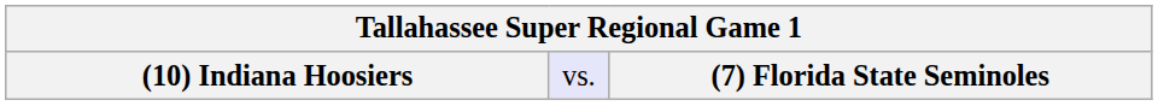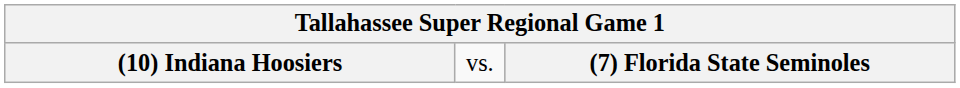(10) Indiana Hoosiers | column 2: lavender background -> no background
